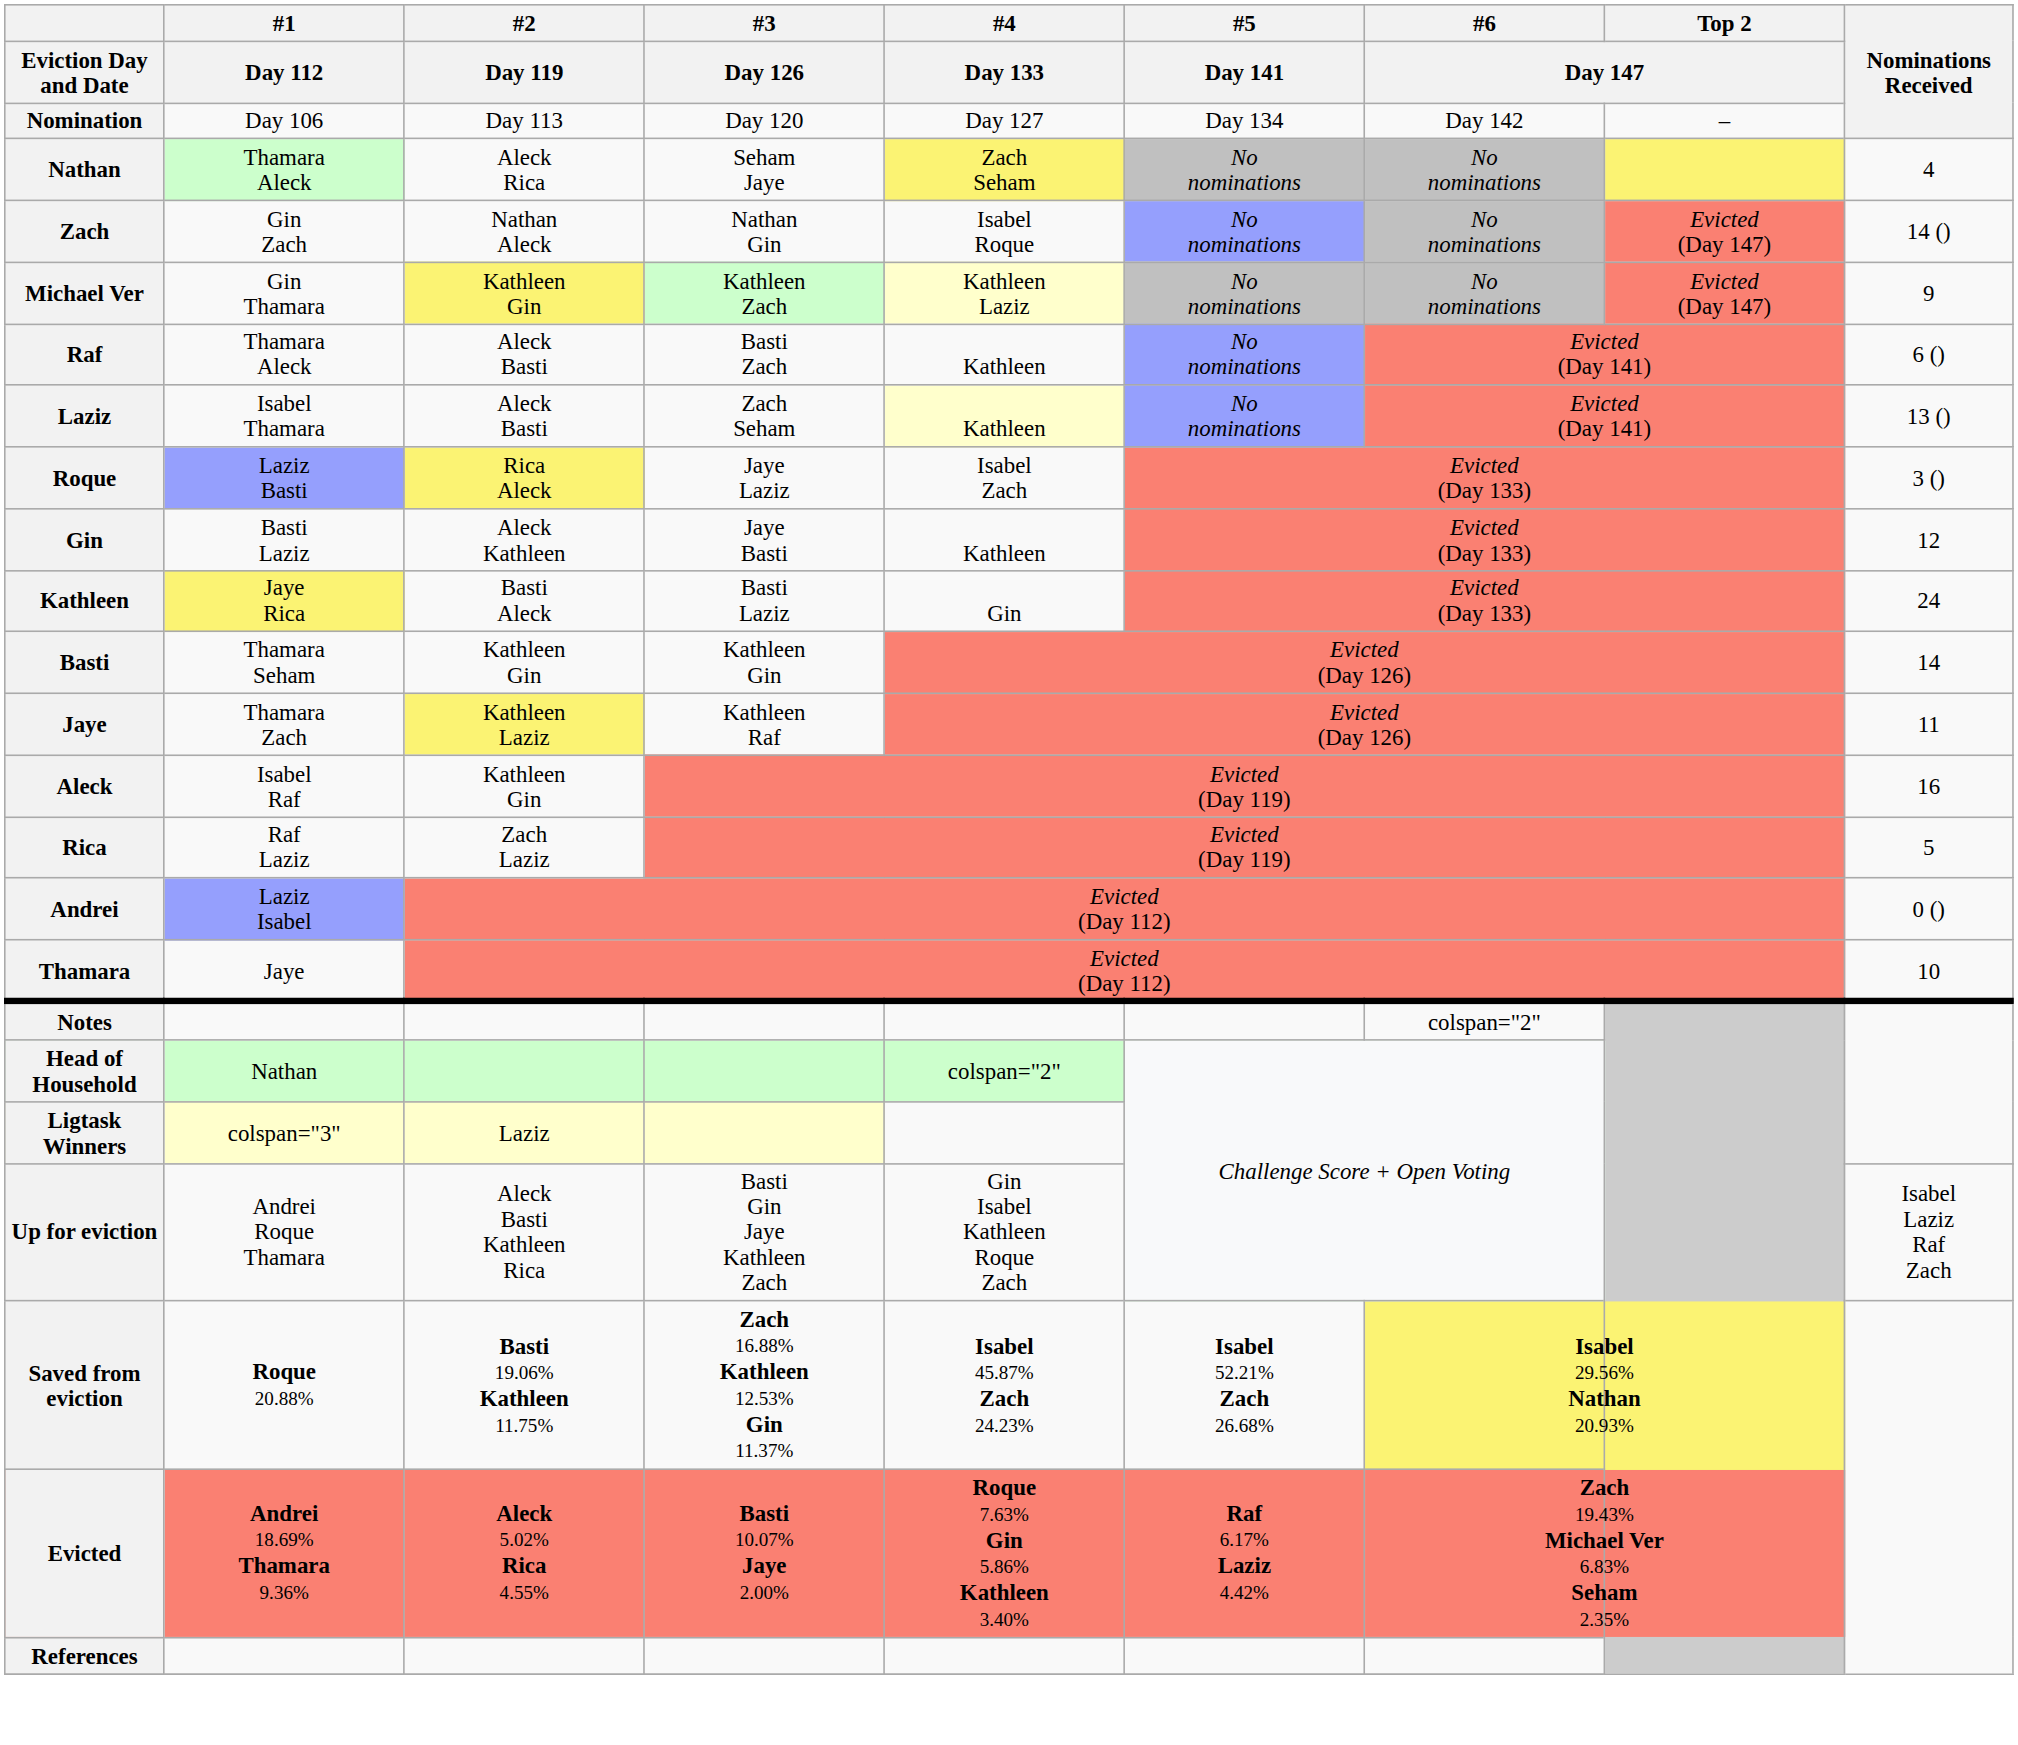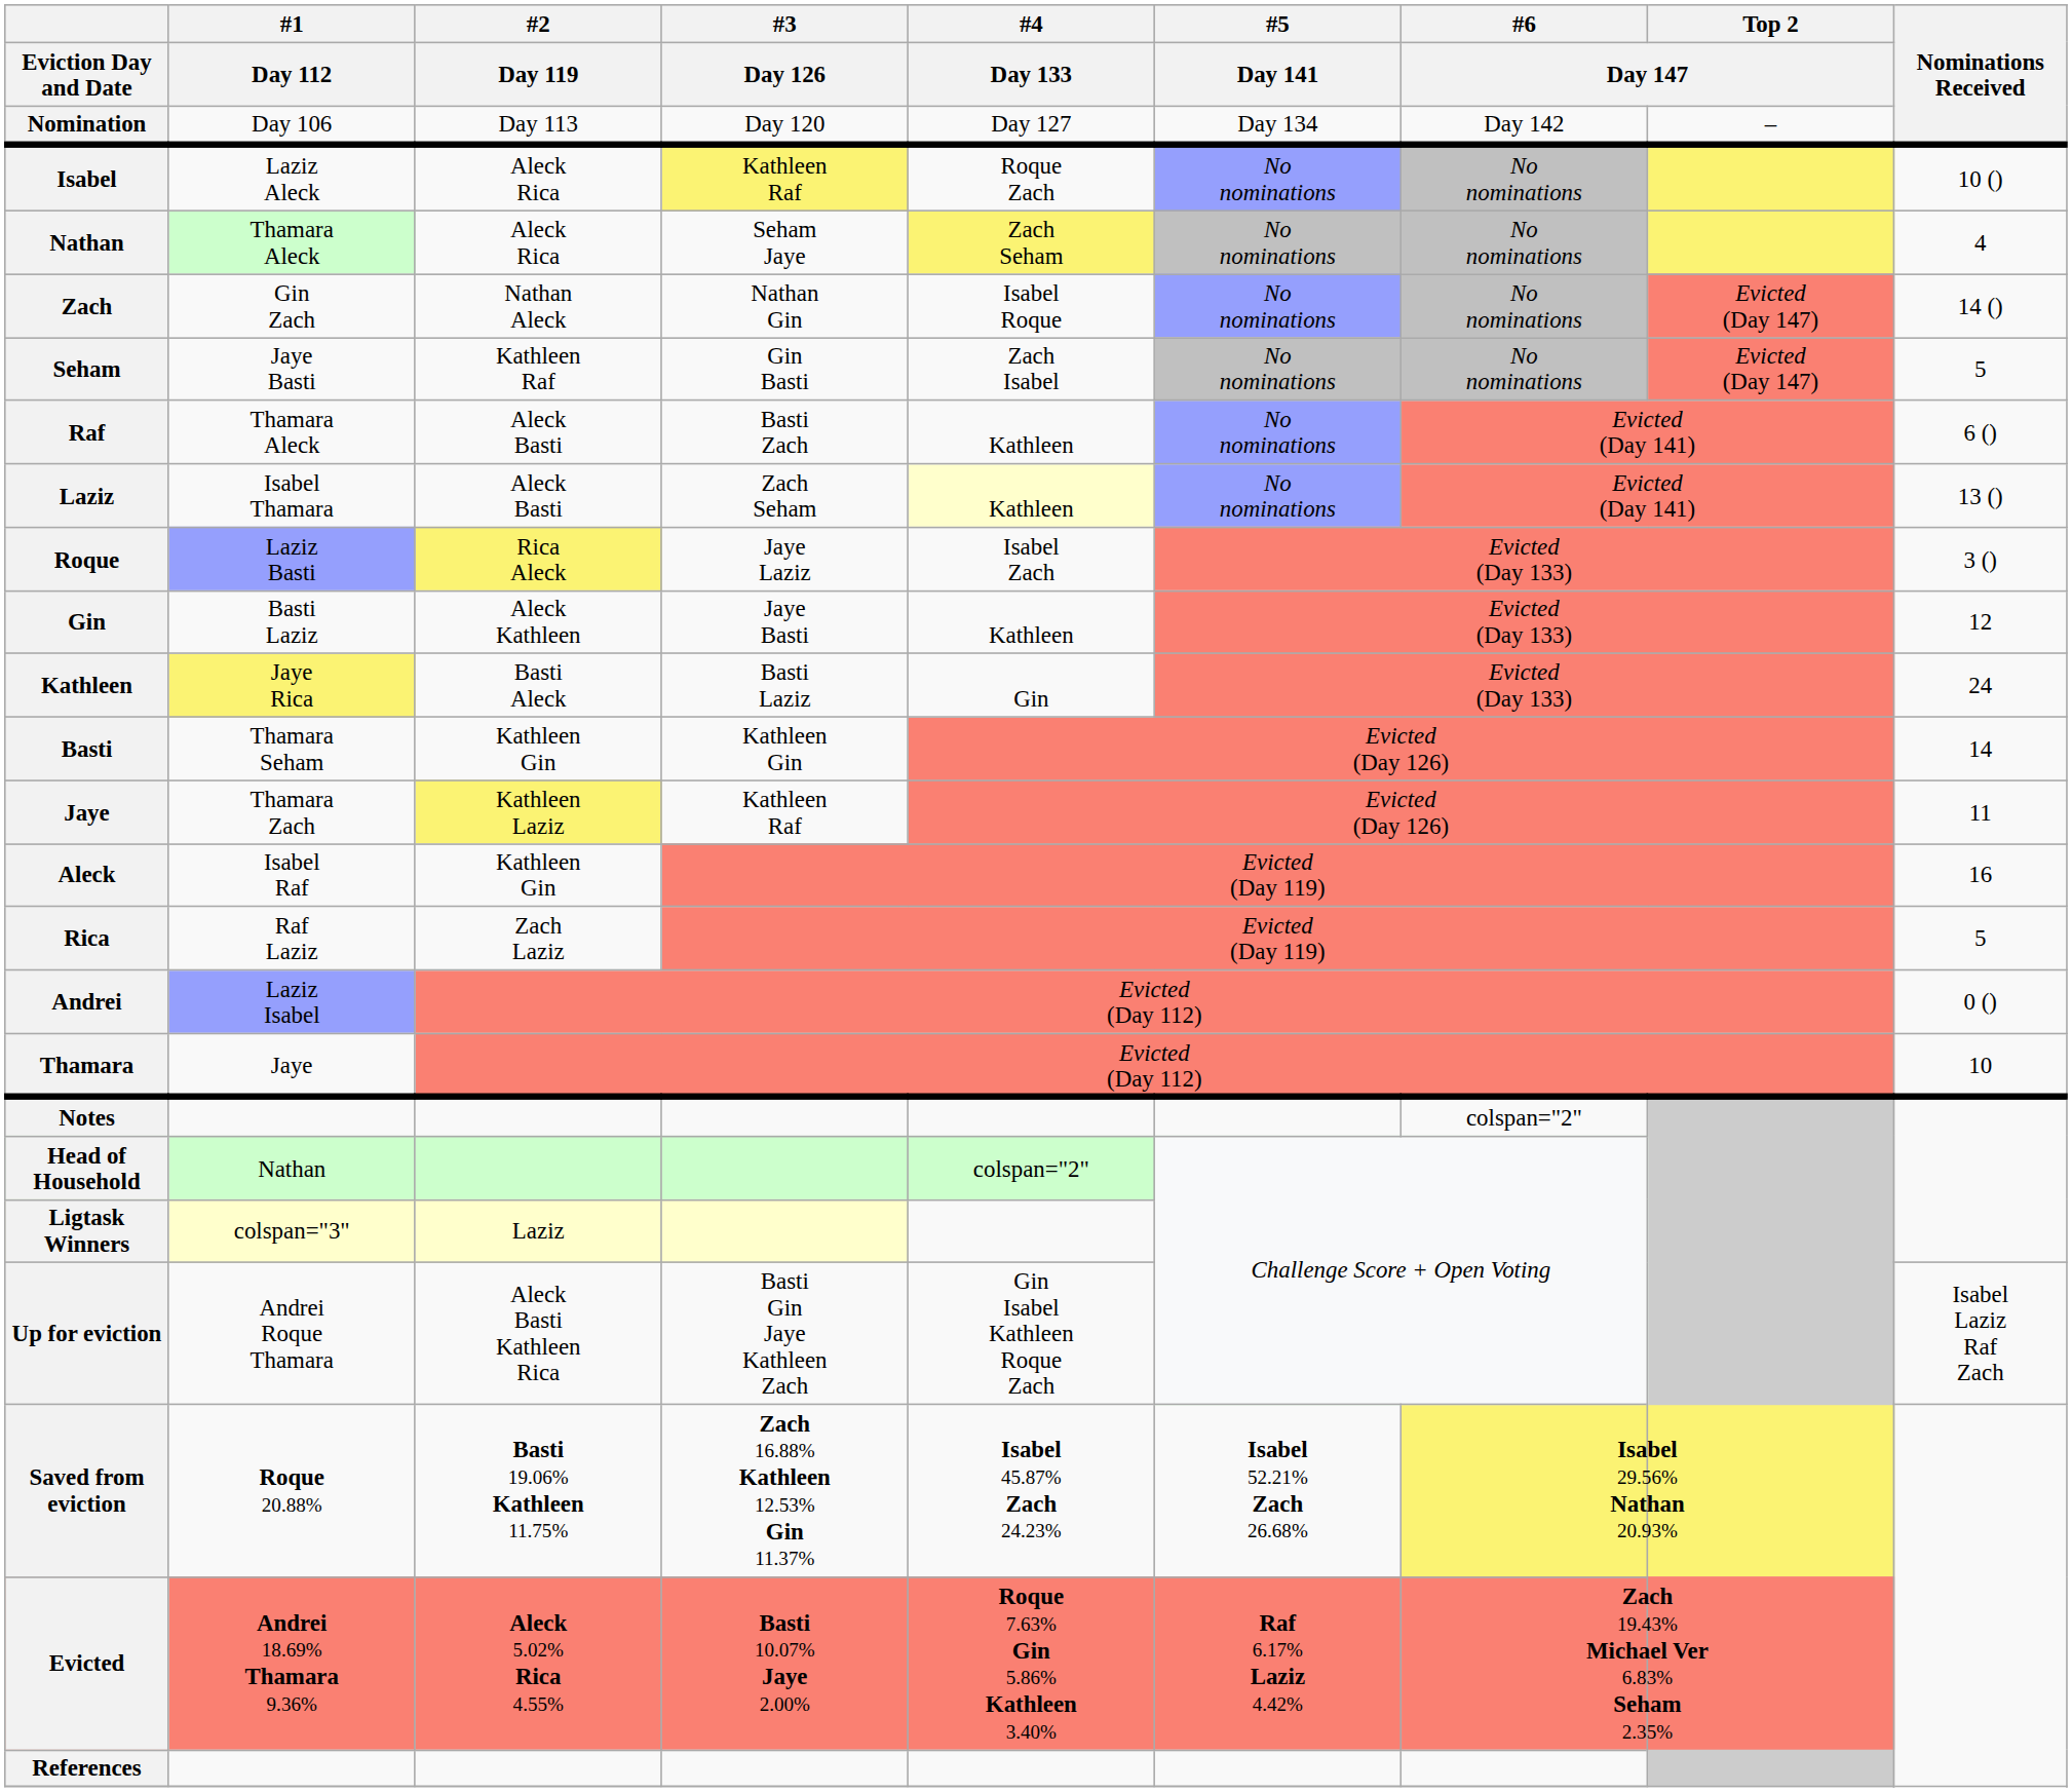+ row: Isabel | Laziz Aleck | Aleck Rica | Kathleen Raf | Roque Zach | No nominations | No nominations | 10 ()
- row: Michael Ver | Gin Thamara | Kathleen Gin | Kathleen Zach | Kathleen Laziz | No nominations | No nominations | Evicted (Day 147) | 9
+ row: Seham | Jaye Basti | Kathleen Raf | Gin Basti | Zach Isabel | No nominations | No nominations | Evicted (Day 147) | 5
